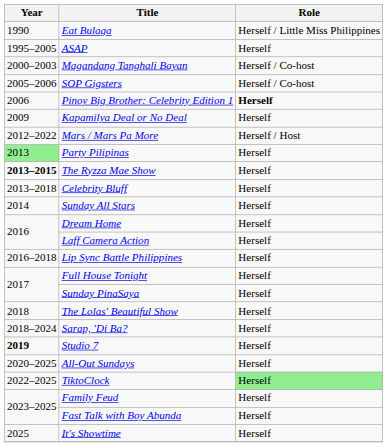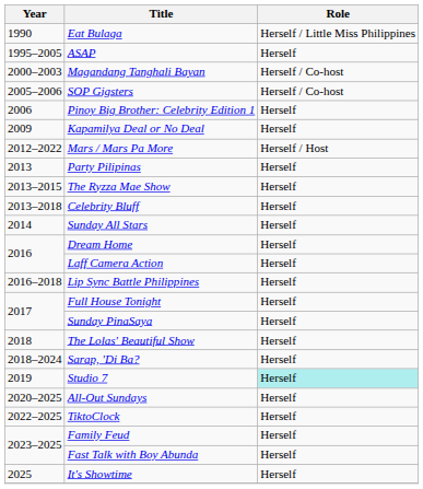Pinoy Big Brother: Celebrity Edition 1 | Role: bold -> normal
Party Pilipinas | Year: lightgreen background -> no background
The Ryzza Mae Show | Year: bold -> normal
Studio 7 | Year: bold -> normal
Studio 7 | Role: no background -> paleturquoise background
TiktoClock | Role: lightgreen background -> no background
